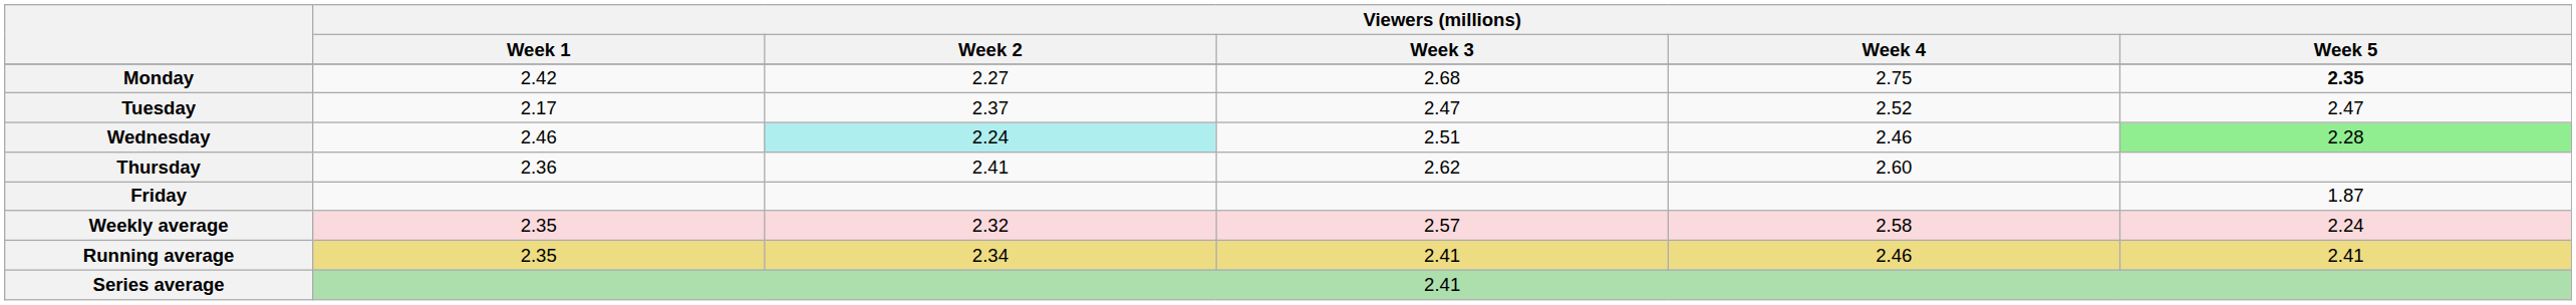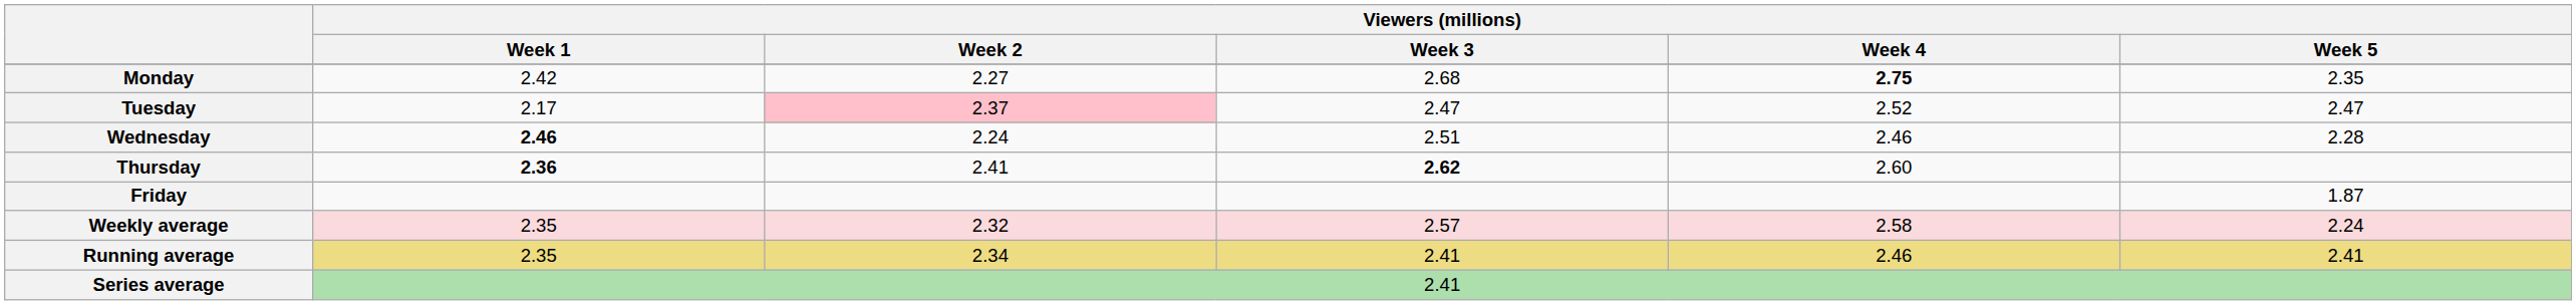Monday | Viewers (millions) / Week 4: normal -> bold
Monday | Viewers (millions) / Week 5: bold -> normal
Tuesday | Viewers (millions) / Week 2: no background -> pink background
Wednesday | Viewers (millions) / Week 1: normal -> bold
Wednesday | Viewers (millions) / Week 2: paleturquoise background -> no background
Wednesday | Viewers (millions) / Week 5: lightgreen background -> no background
Thursday | Viewers (millions) / Week 1: normal -> bold
Thursday | Viewers (millions) / Week 3: normal -> bold
